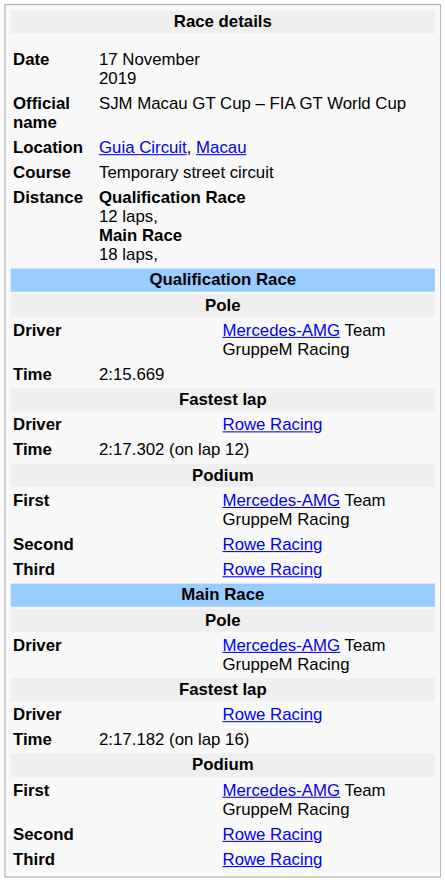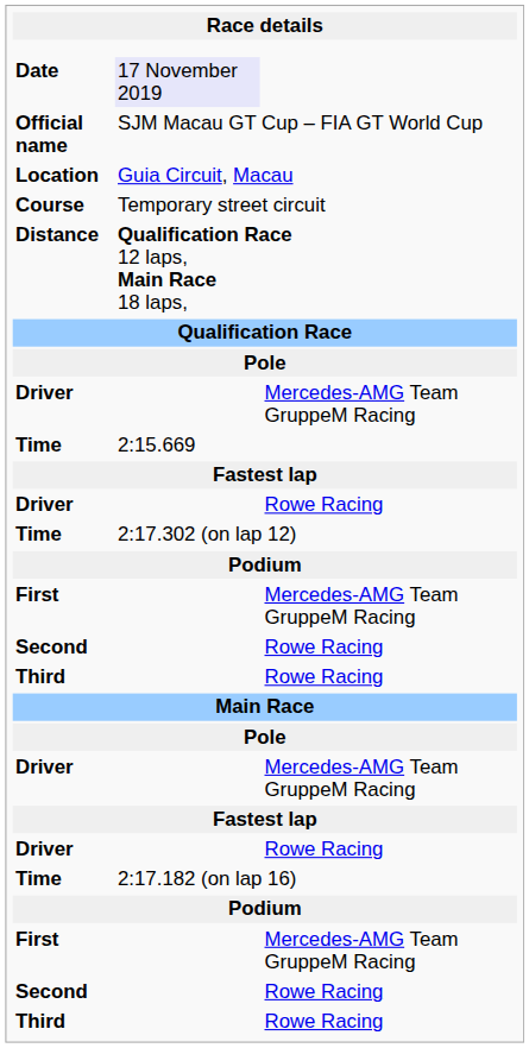Date | column 2: no background -> lavender background
